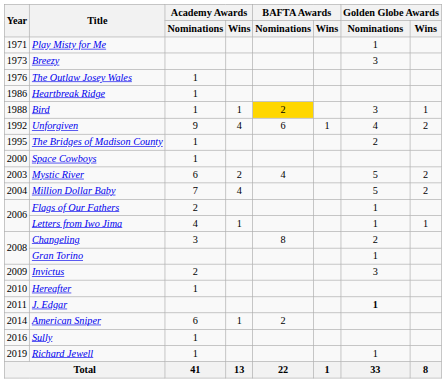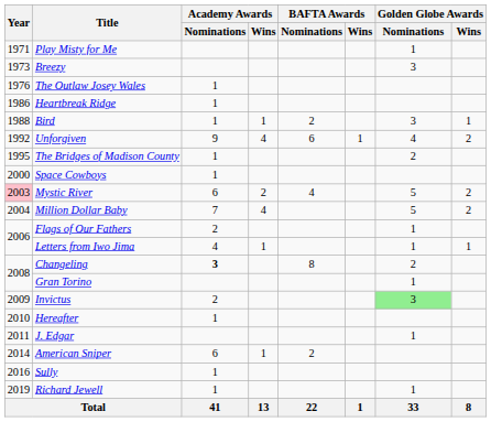Bird | BAFTA Awards / Nominations: gold background -> no background
Mystic River | Year: no background -> pink background
Changeling | Academy Awards / Nominations: normal -> bold
Invictus | Golden Globe Awards / Nominations: no background -> lightgreen background
J. Edgar | Golden Globe Awards / Nominations: bold -> normal
